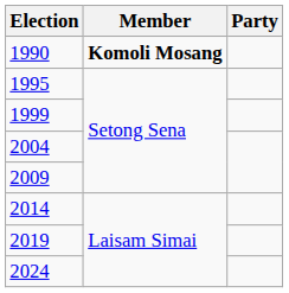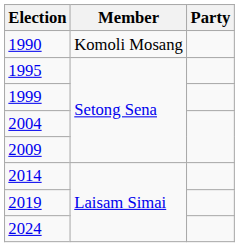1990 | Member: bold -> normal
